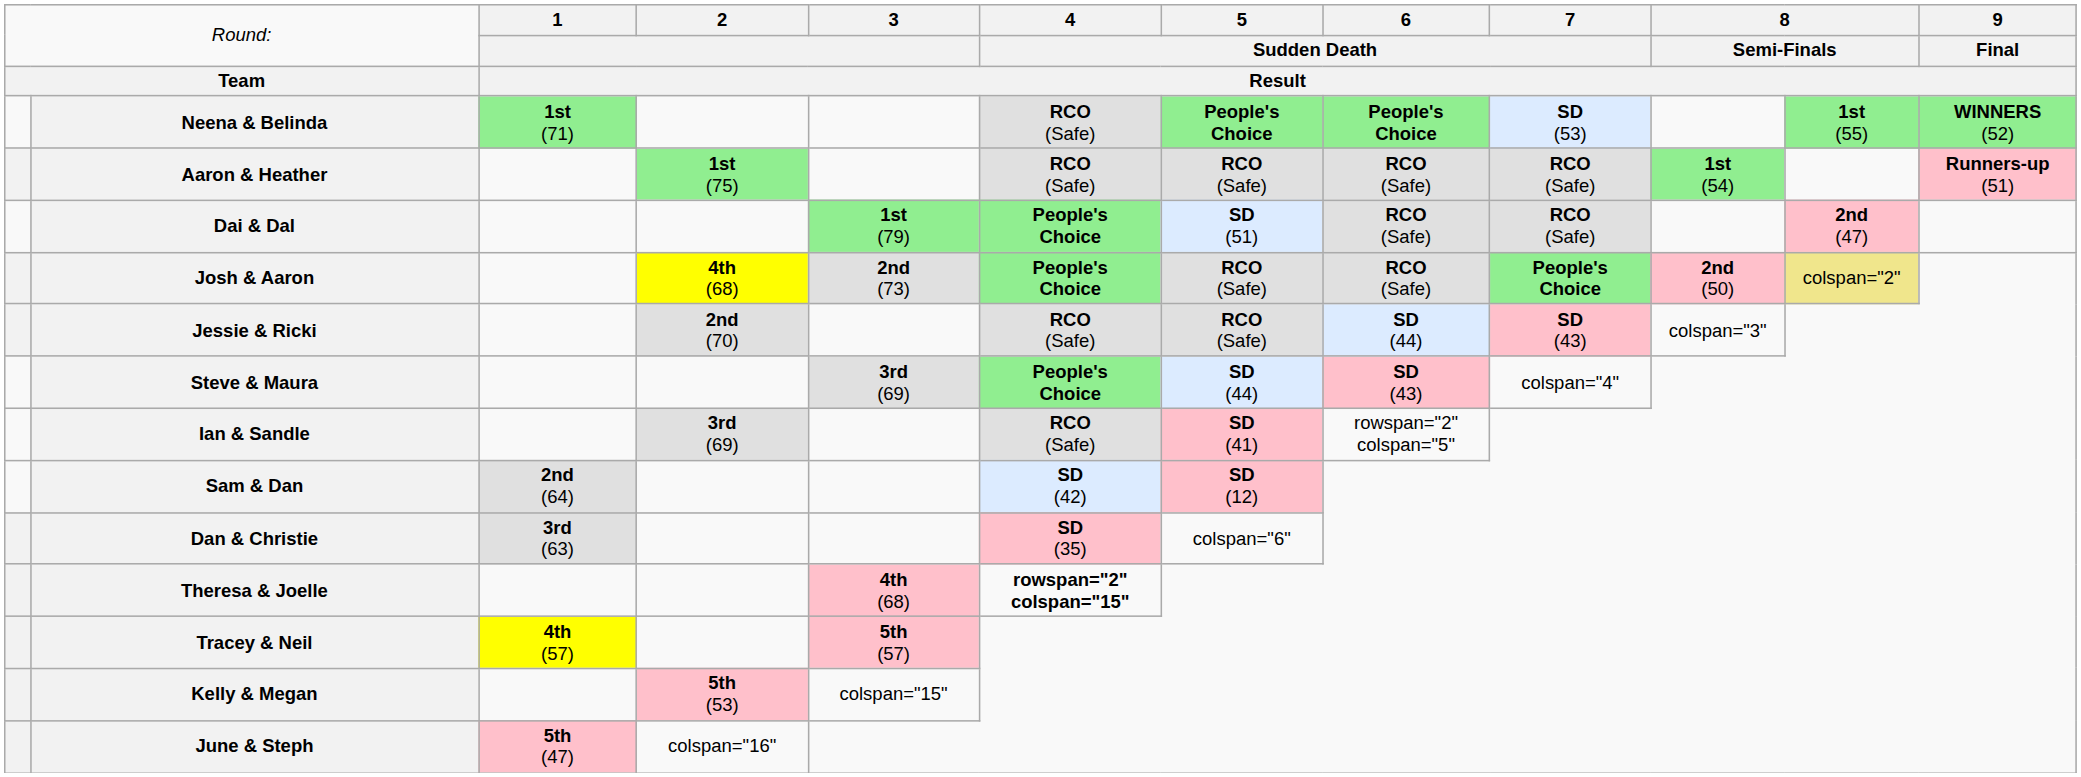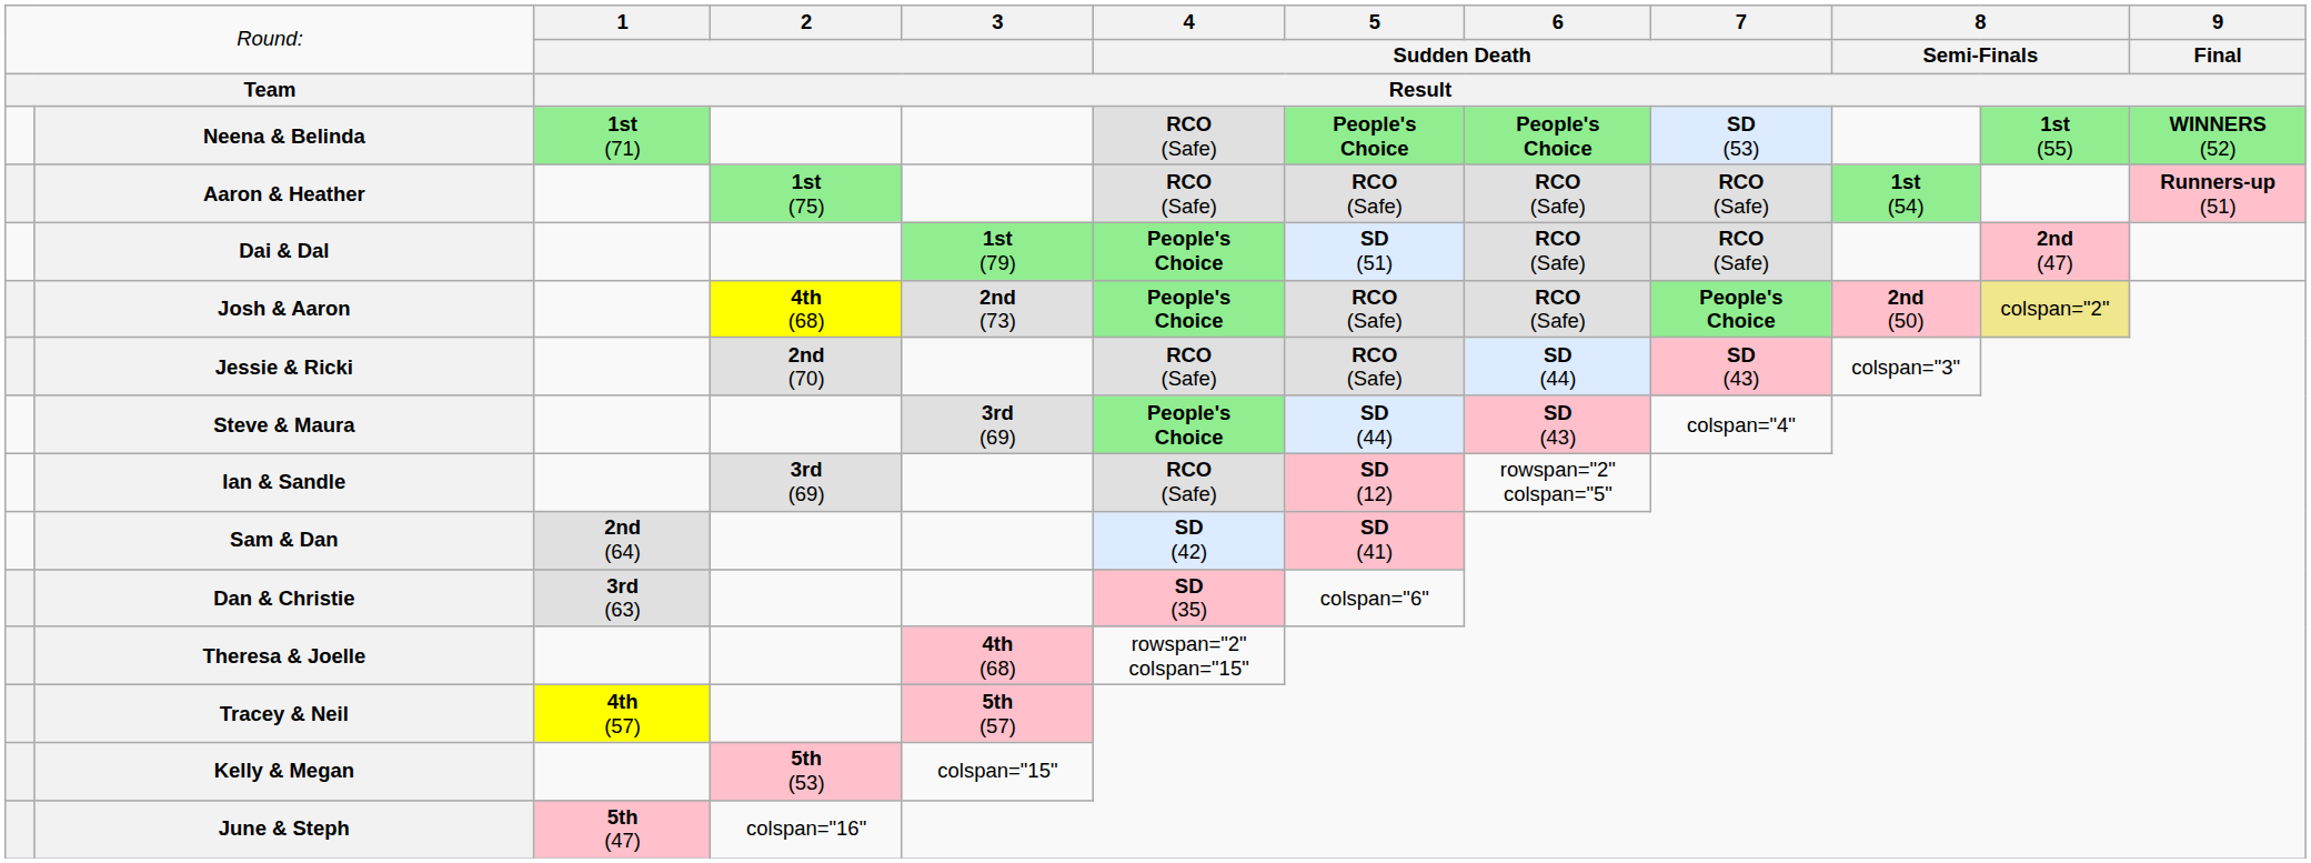Ian & Sandle | column 7: SD (41) -> SD (12)
Sam & Dan | column 7: SD (12) -> SD (41)
Theresa & Joelle | column 6: bold -> normal
